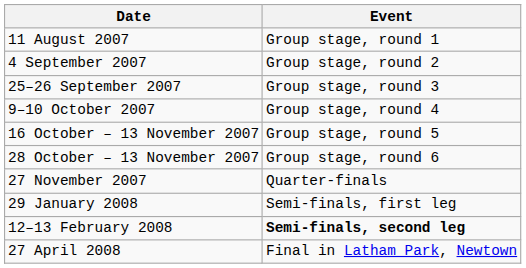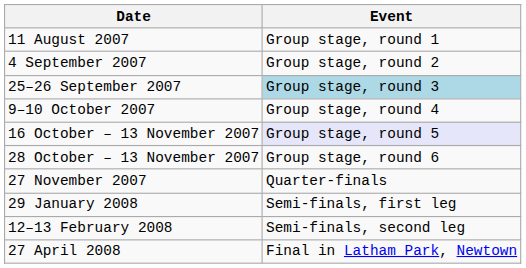25–26 September 2007 | Event: no background -> lightblue background
16 October – 13 November 2007 | Event: no background -> lavender background
12–13 February 2008 | Event: bold -> normal
